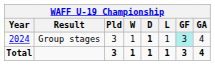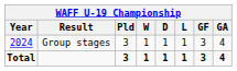2024 | D: bold -> normal
2024 | GF: paleturquoise background -> no background
